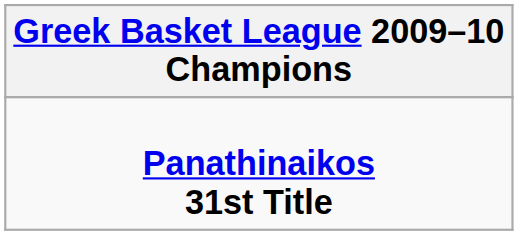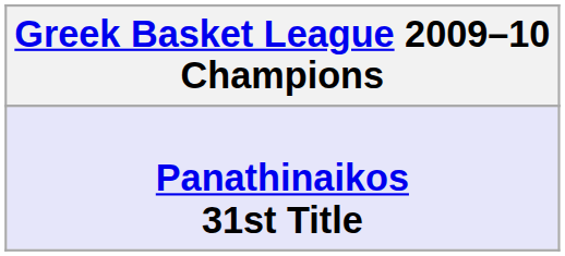row 2 | column 1: no background -> lavender background
